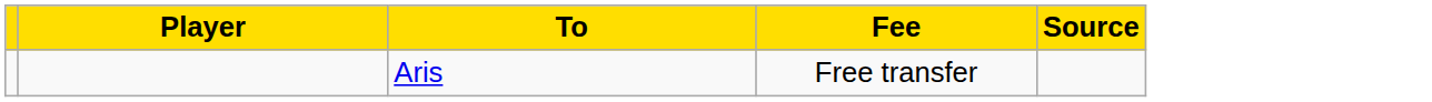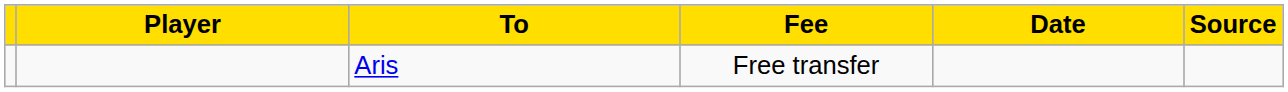+ column: Date
